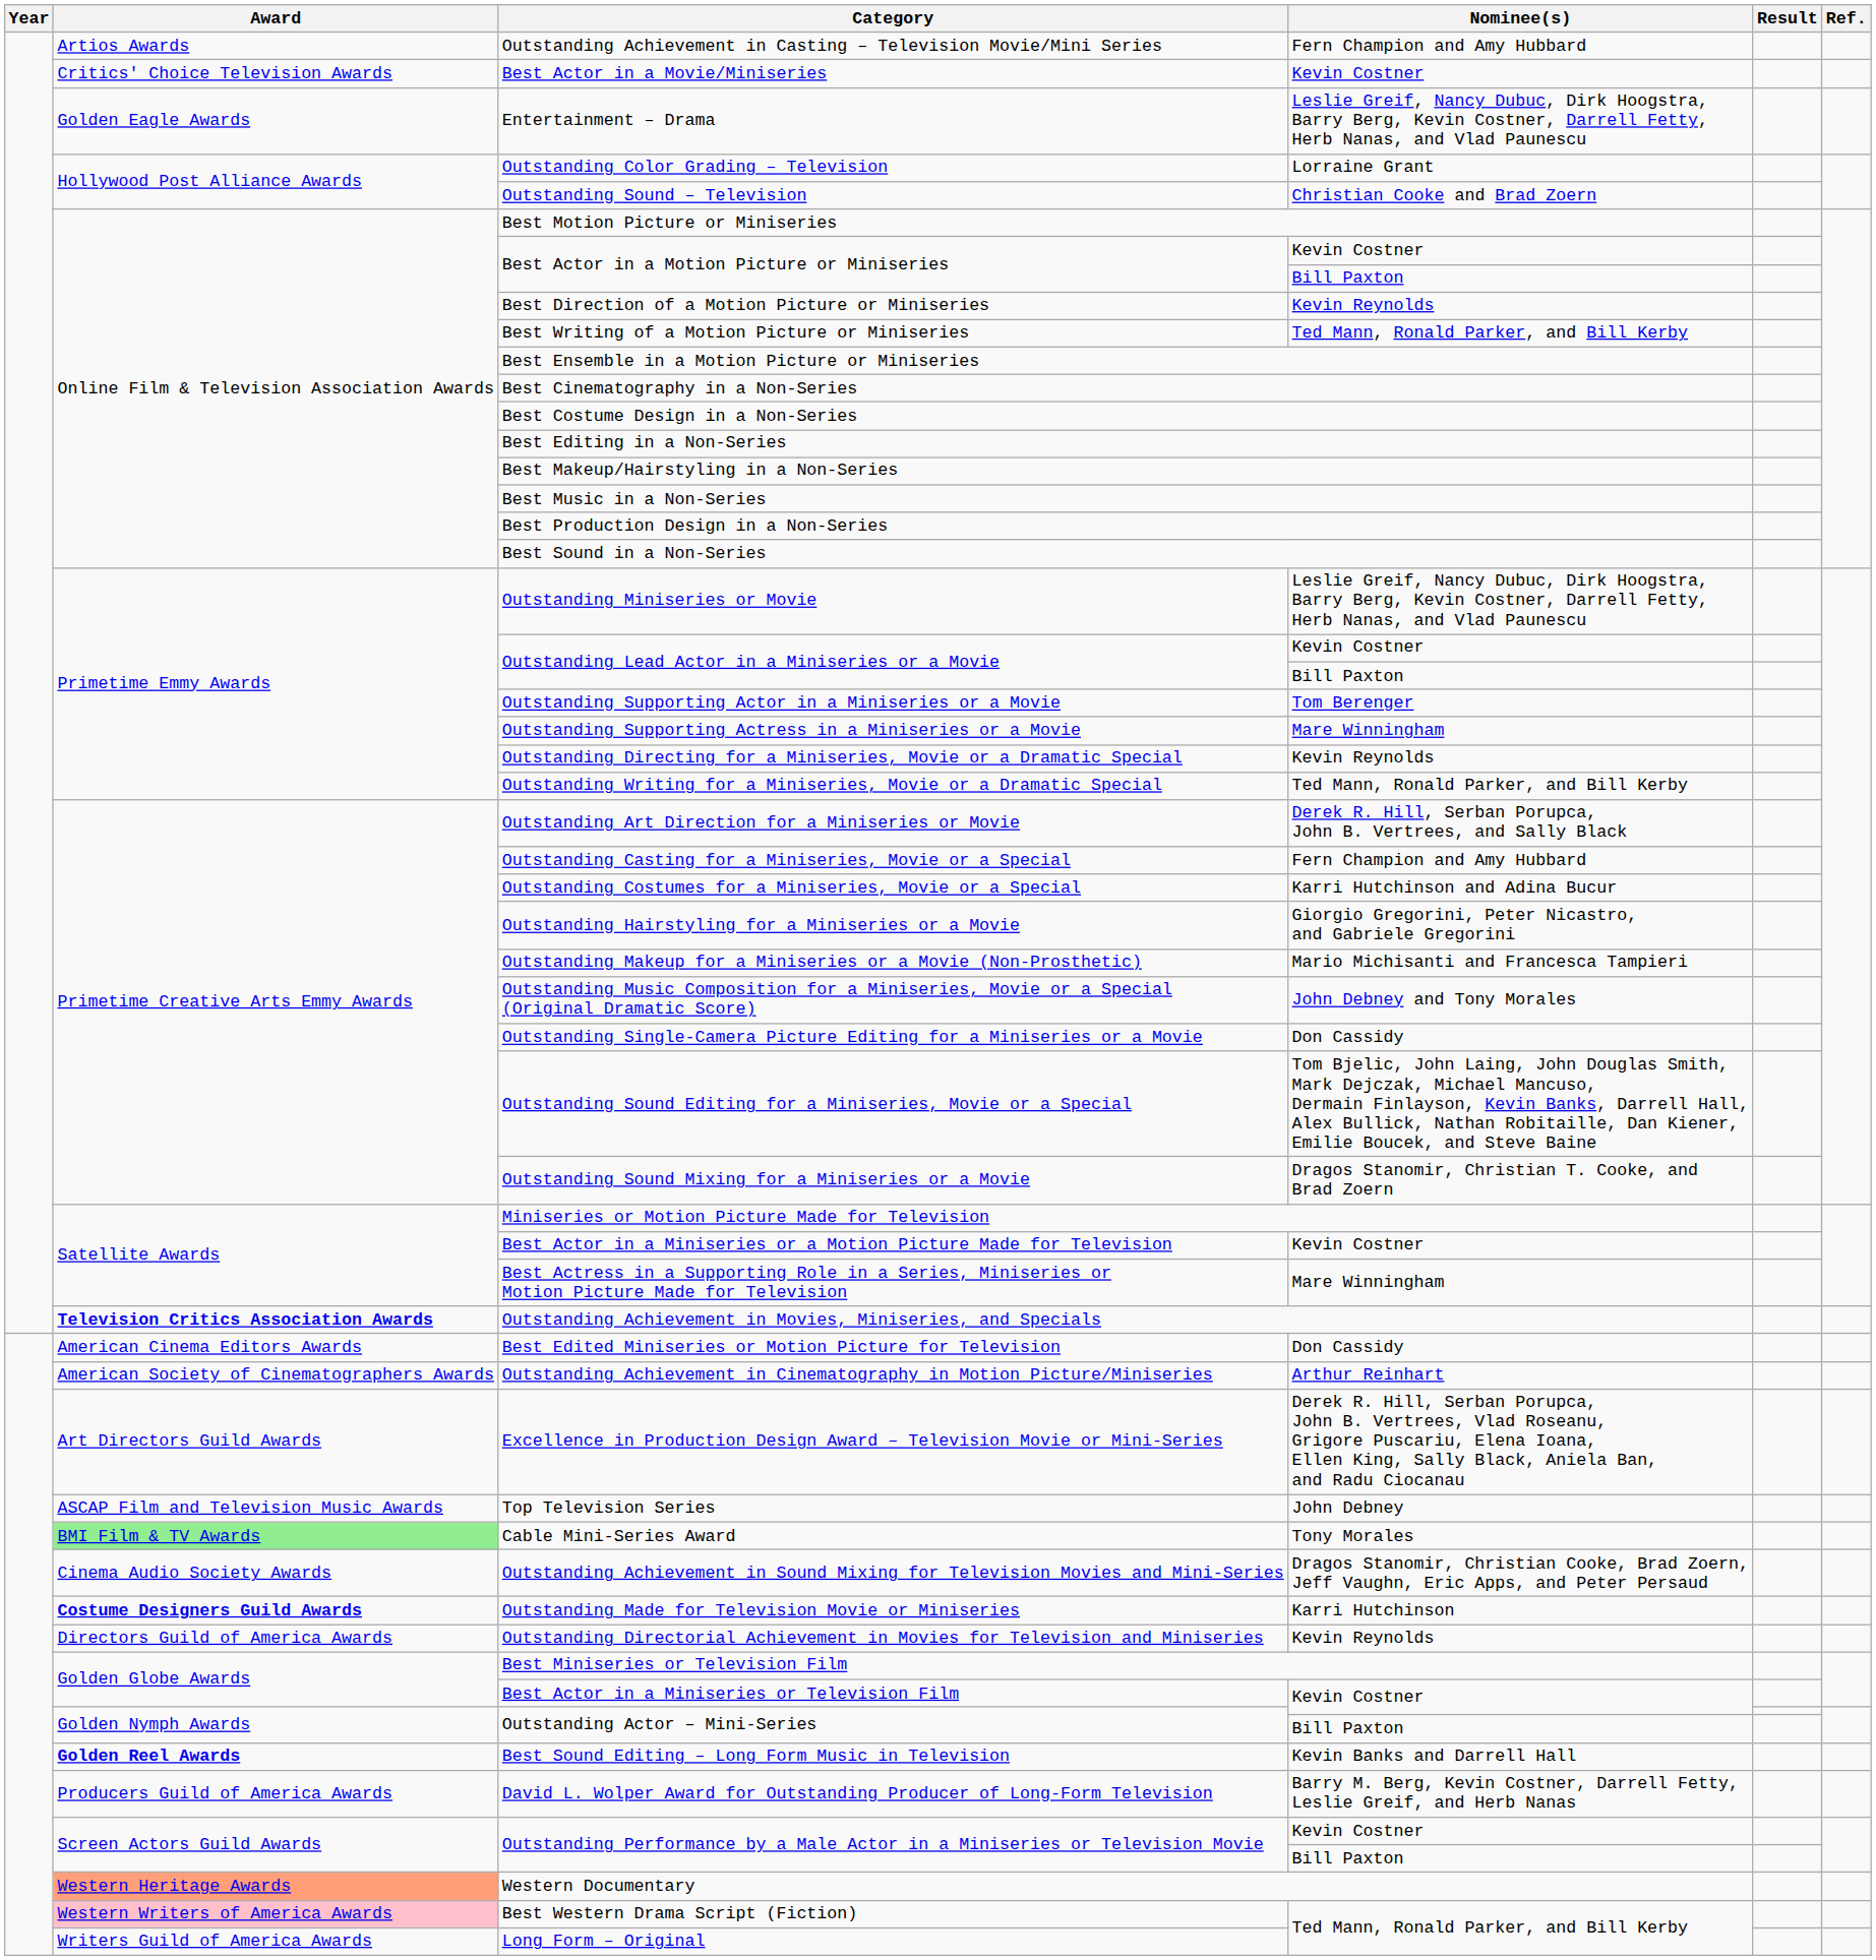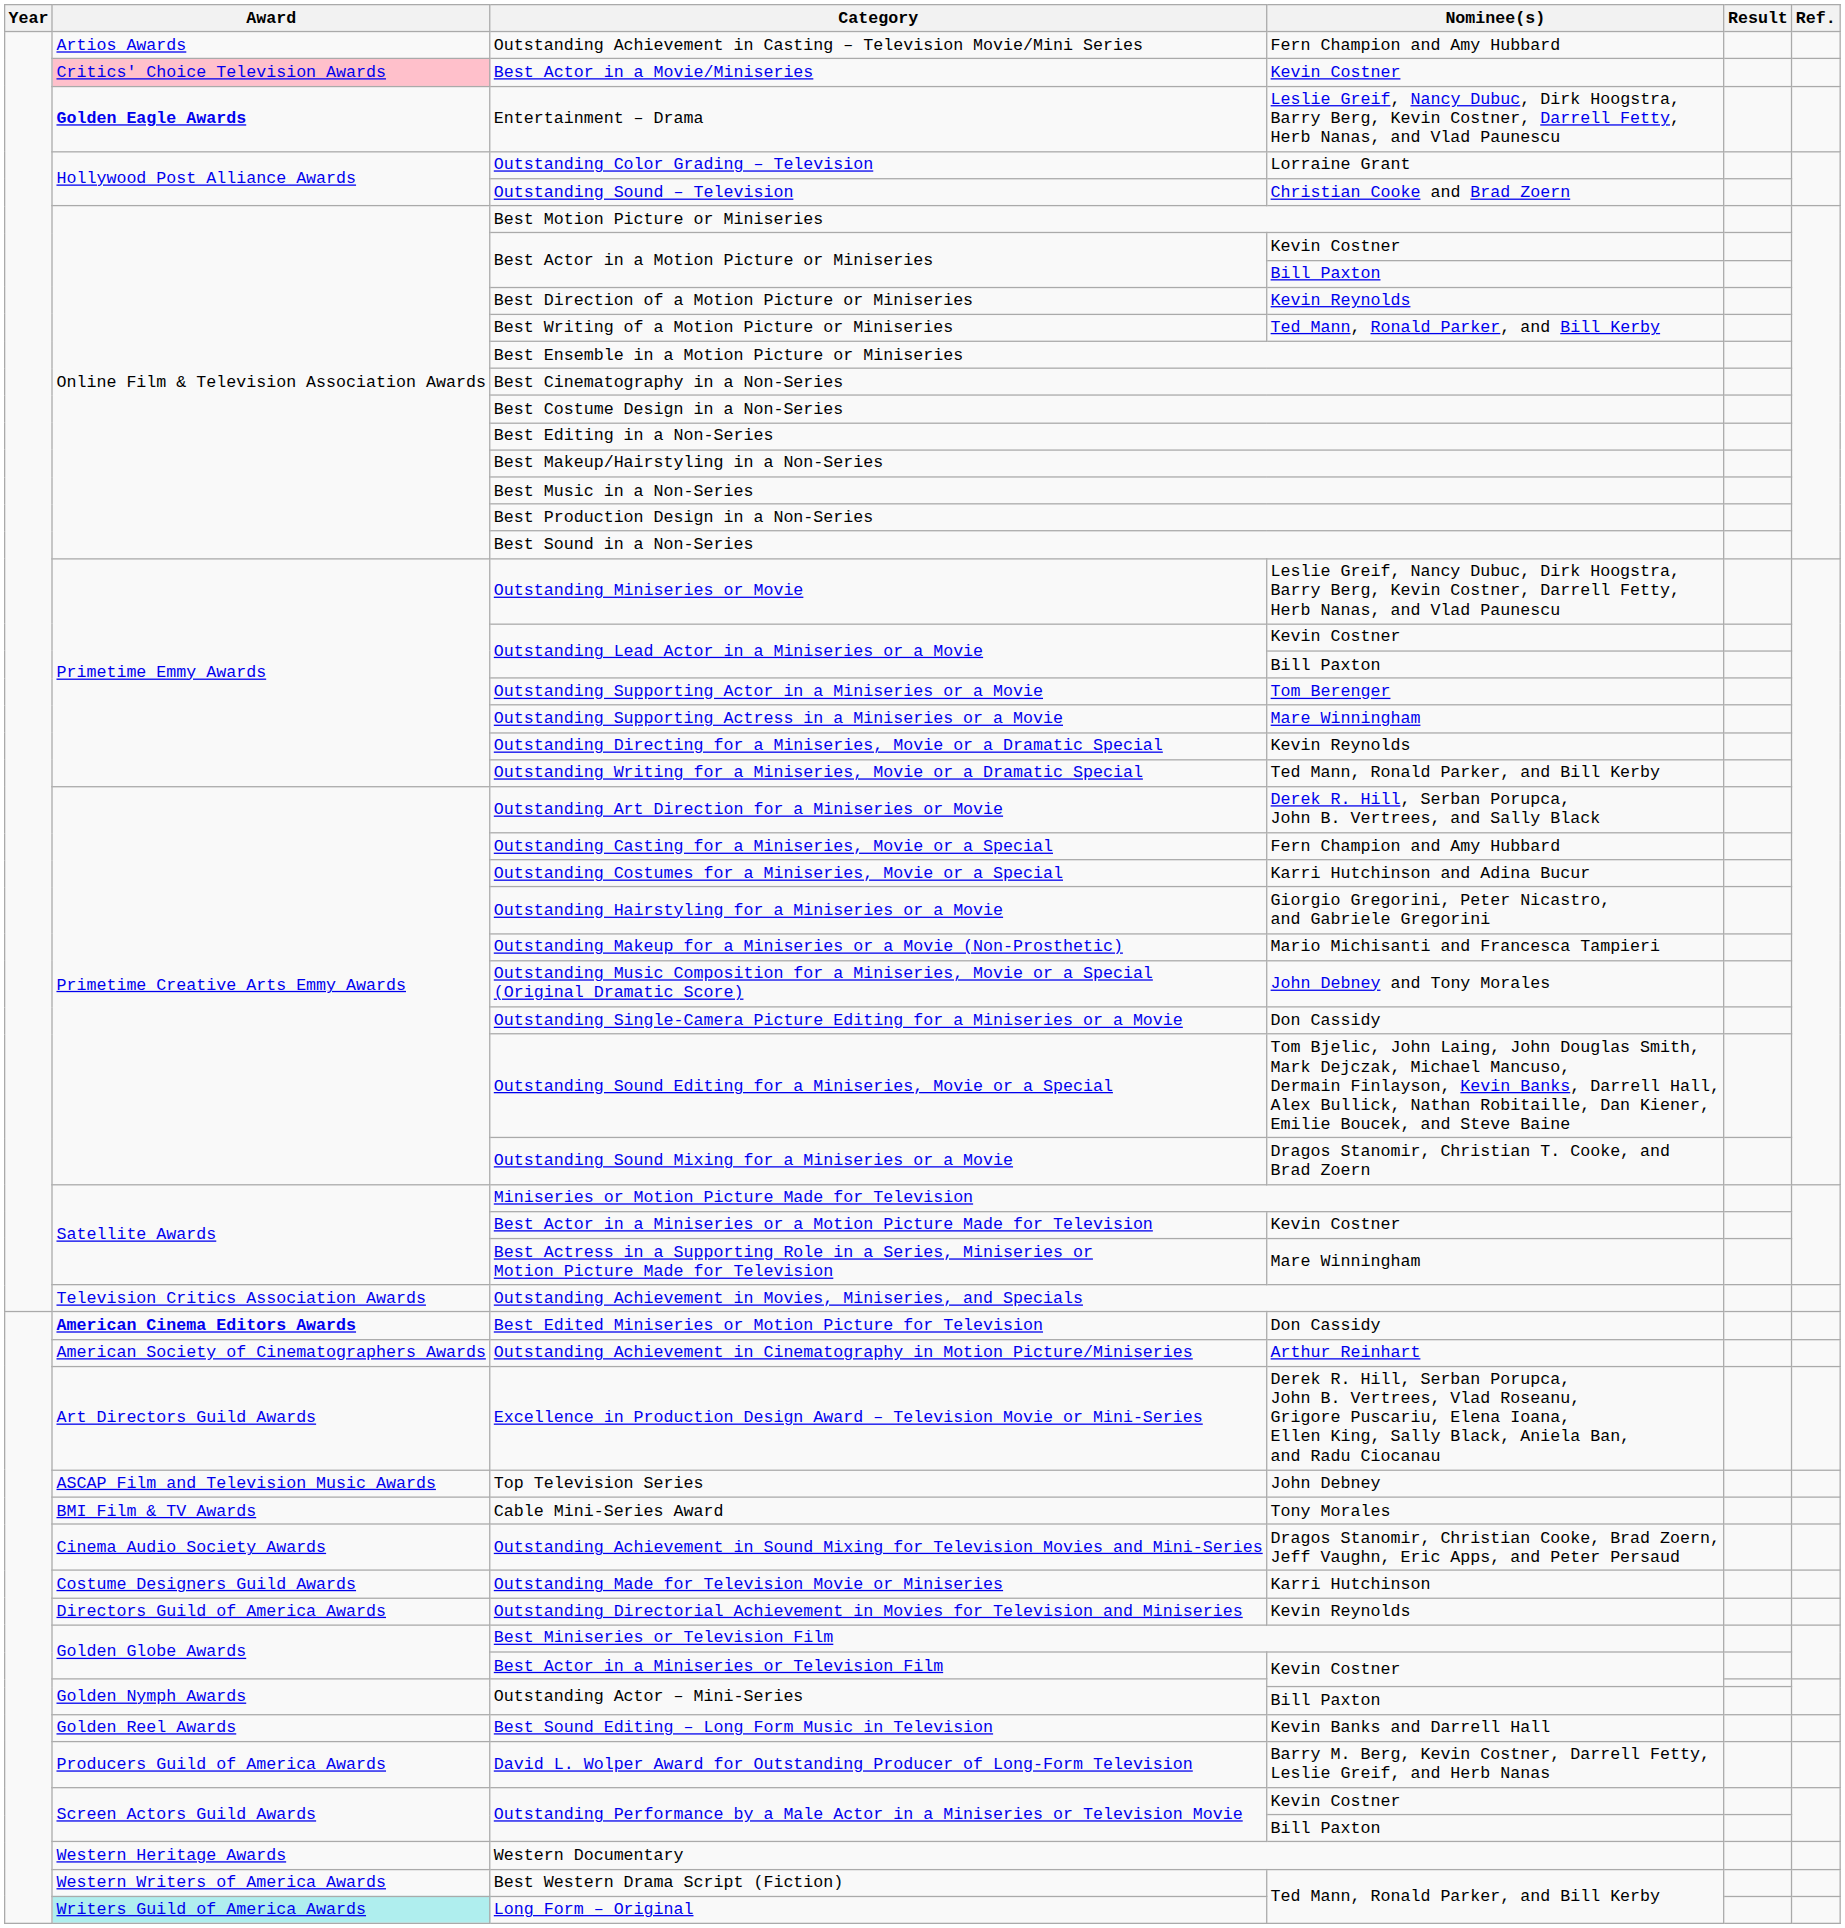Best Actor in a Movie/Miniseries | Award: no background -> pink background
Entertainment – Drama | Award: normal -> bold
Outstanding Achievement in Movies, Miniseries, and Specials | Award: bold -> normal
Best Edited Miniseries or Motion Picture for Television | Award: normal -> bold
Cable Mini-Series Award | Award: lightgreen background -> no background
Outstanding Made for Television Movie or Miniseries | Award: bold -> normal
Best Sound Editing – Long Form Music in Television | Award: bold -> normal
Western Documentary | Award: lightsalmon background -> no background
Best Western Drama Script (Fiction) | Award: pink background -> no background
Long Form – Original | Award: no background -> paleturquoise background
